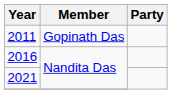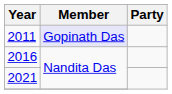2011 | Member: no background -> lavender background
